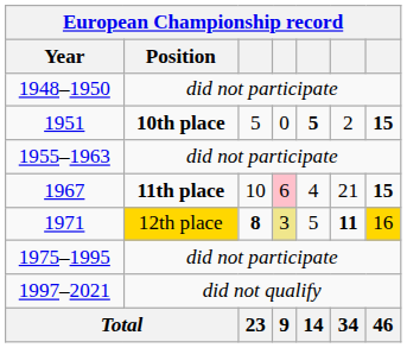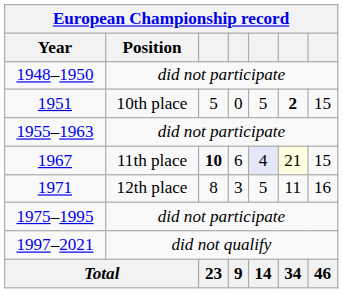1951 | European Championship record / Position: bold -> normal
1951 | column 5: bold -> normal
1951 | column 6: normal -> bold
1951 | column 7: bold -> normal
1967 | European Championship record / Position: bold -> normal
1967 | column 3: normal -> bold
1967 | column 4: pink background -> no background
1967 | column 5: no background -> lavender background
1967 | column 6: no background -> lightyellow background
1967 | column 7: bold -> normal
1971 | European Championship record / Position: gold background -> no background
1971 | column 3: bold -> normal
1971 | column 4: khaki background -> no background
1971 | column 6: bold -> normal
1971 | column 7: gold background -> no background
